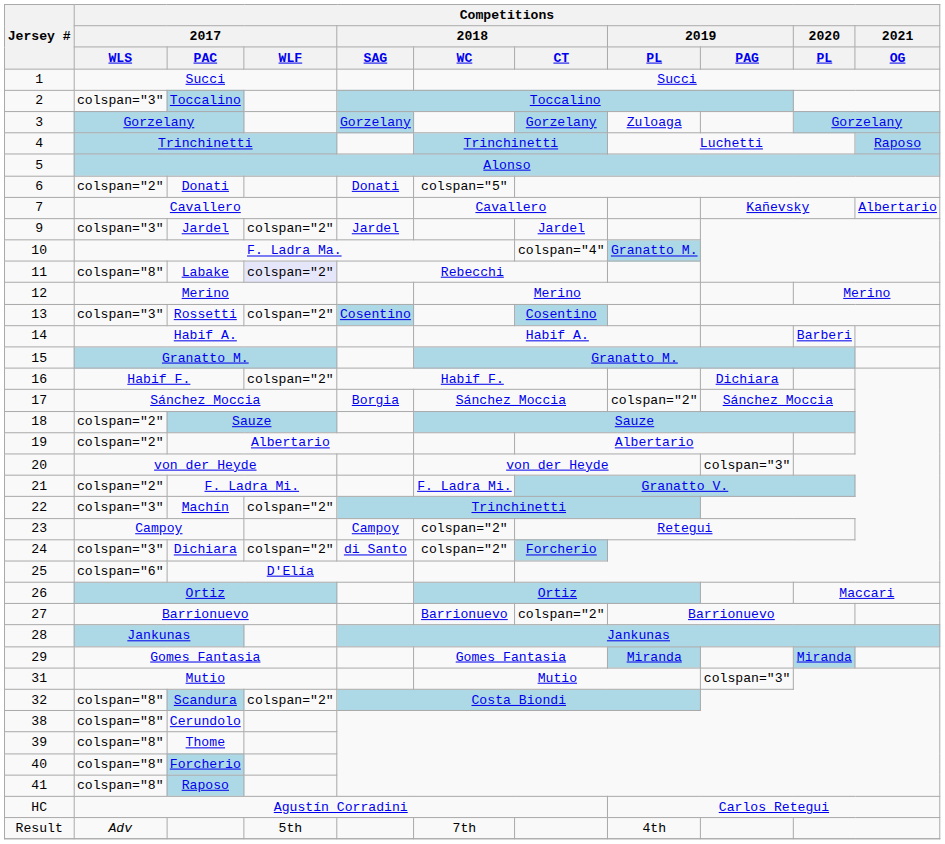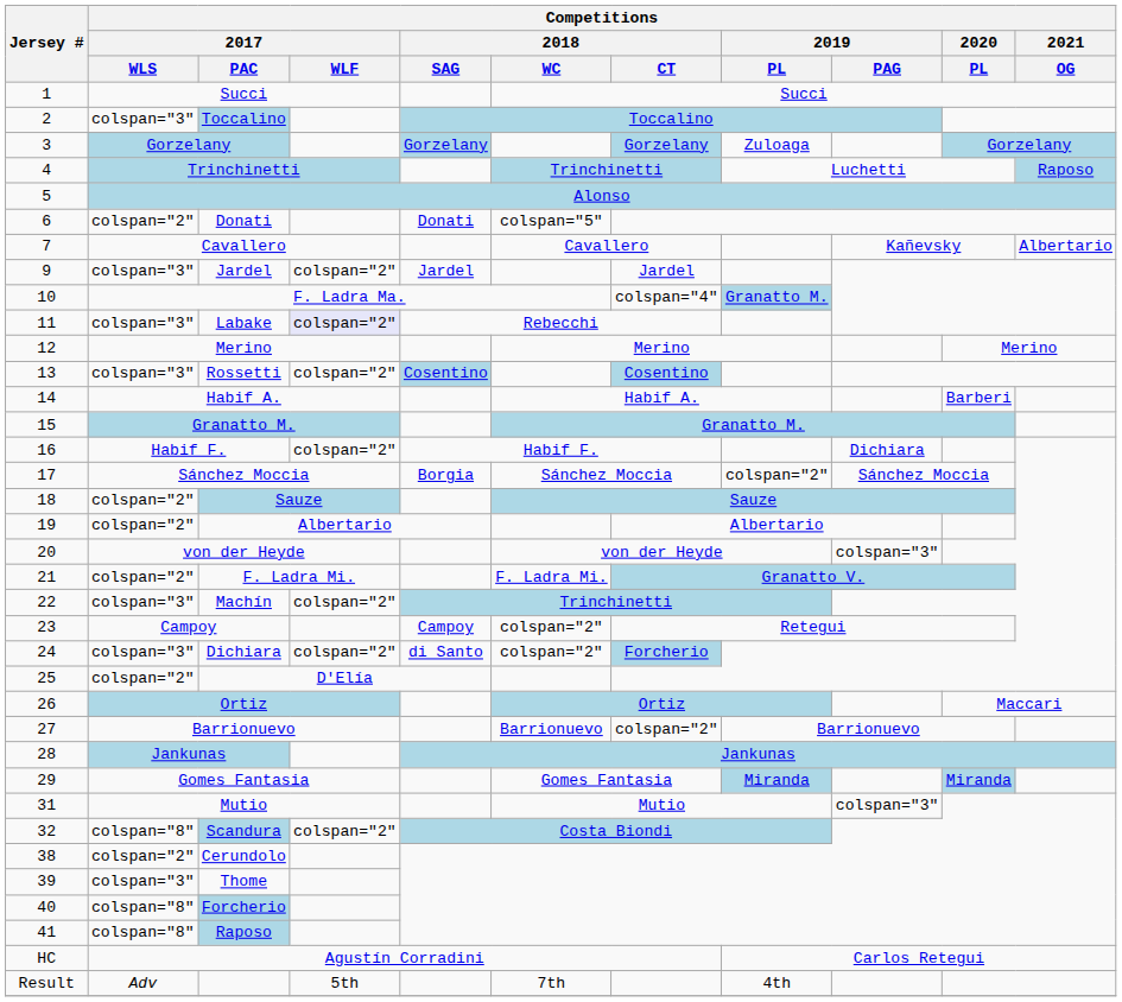Labake | Competitions / 2017 / WLS: colspan="8" -> colspan="3"
D'Elía | Competitions / 2017 / WLS: colspan="6" -> colspan="2"
Cerundolo | Competitions / 2017 / WLS: colspan="8" -> colspan="2"
Thome | Competitions / 2017 / WLS: colspan="8" -> colspan="3"
